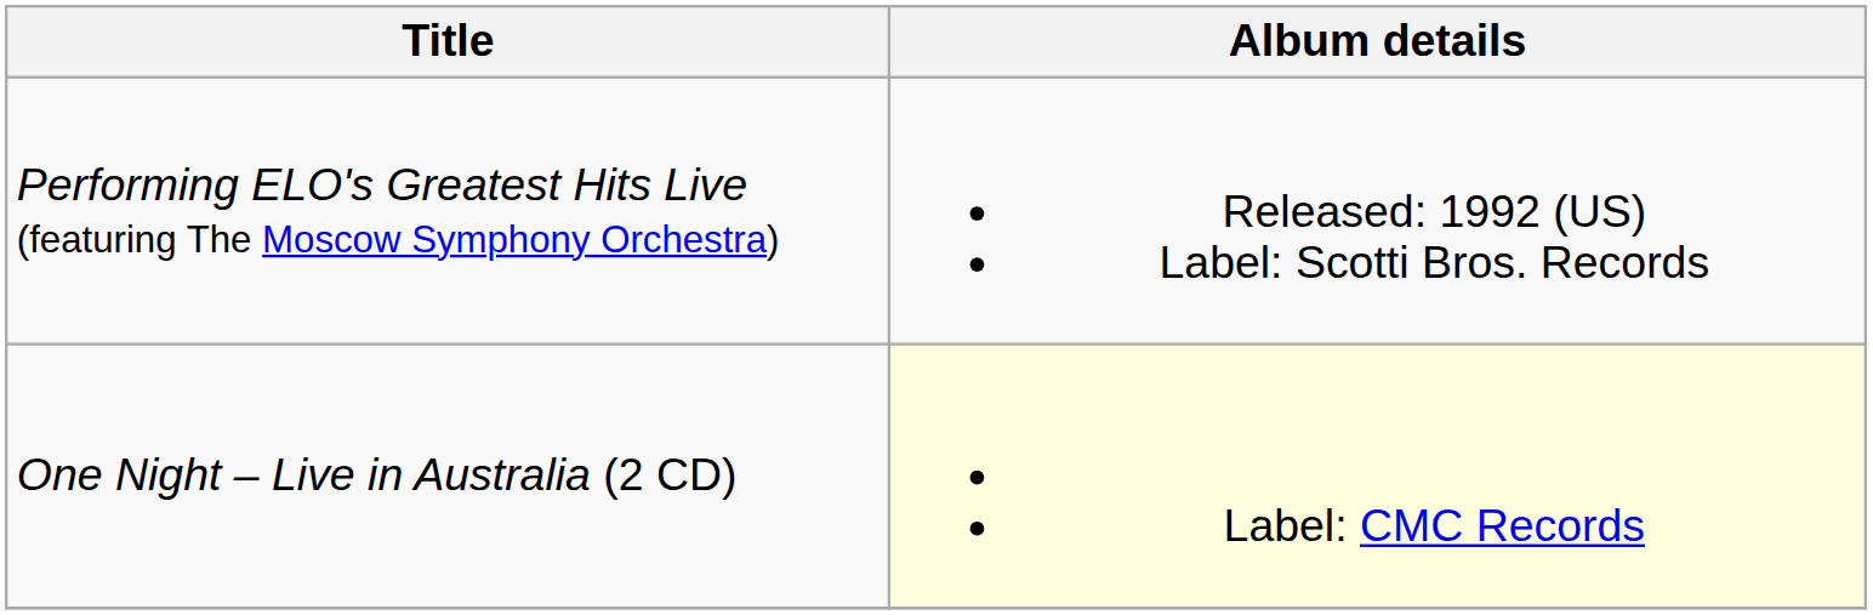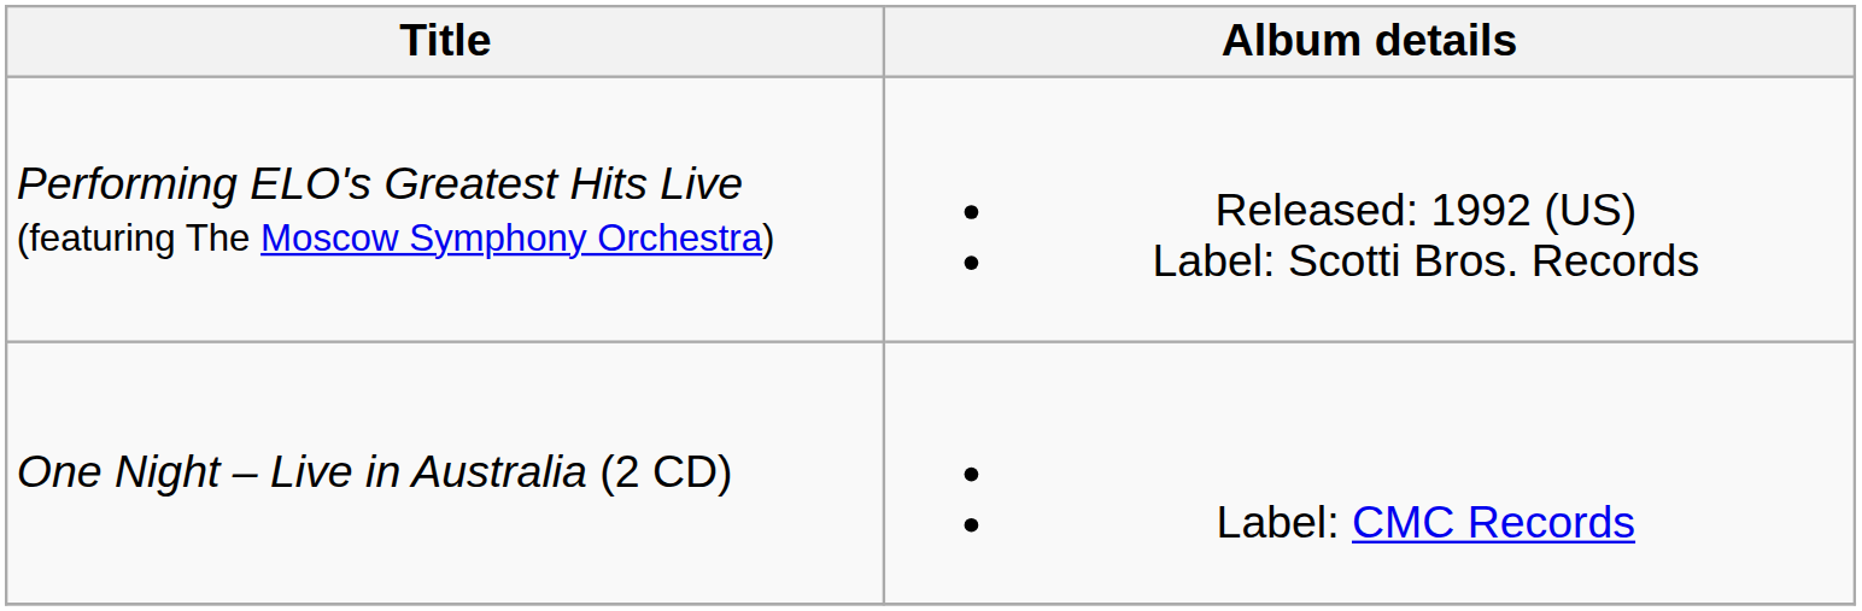One Night – Live in Australia (2 CD) | Album details: lightyellow background -> no background
